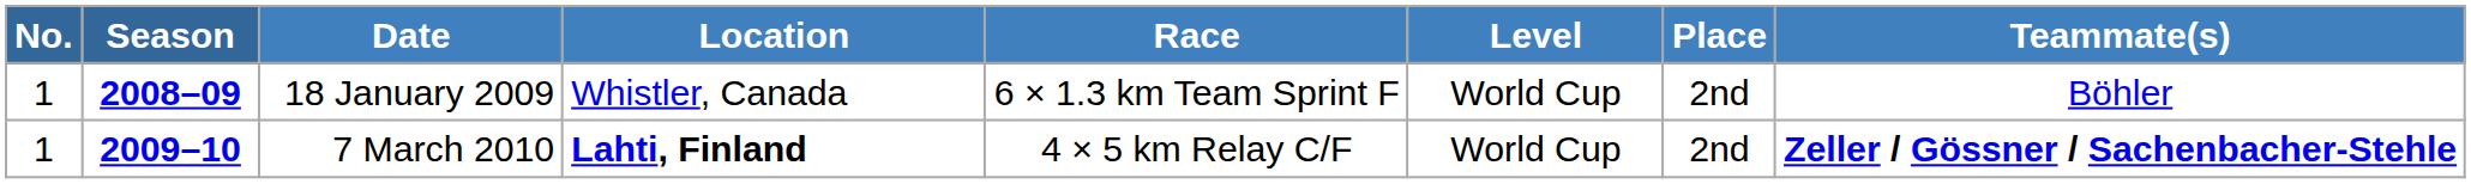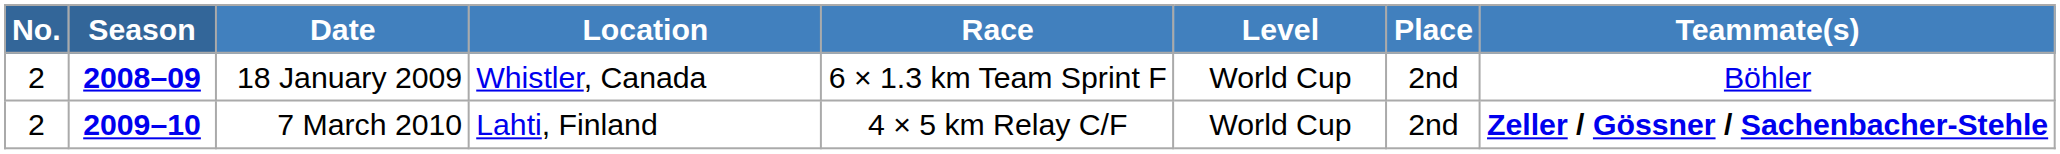18 January 2009 | No.: 1 -> 2
7 March 2010 | No.: 1 -> 2
7 March 2010 | Location: bold -> normal
